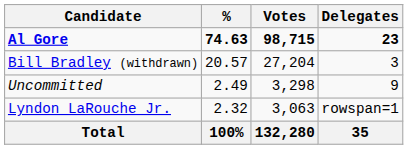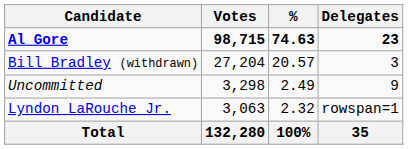columns swapped: Votes <-> %
